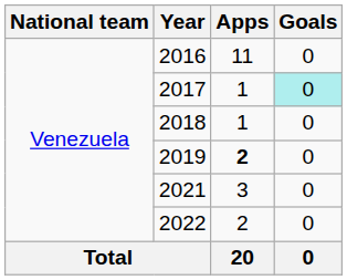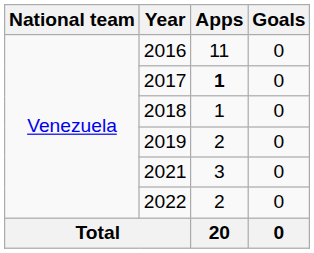2017 | Apps: normal -> bold
2017 | Goals: paleturquoise background -> no background
2019 | Apps: bold -> normal
